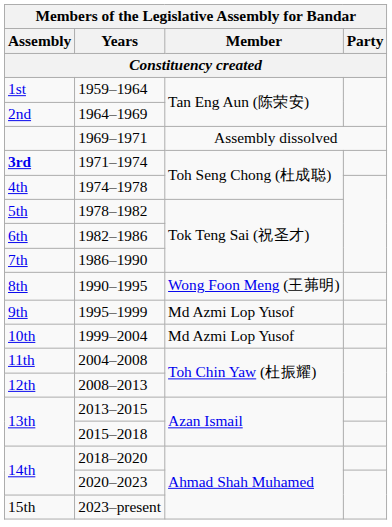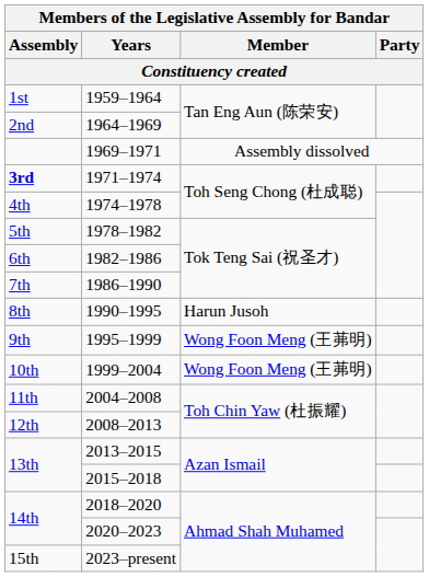1990–1995 | Member: Wong Foon Meng (王茀明) -> Harun Jusoh
1995–1999 | Member: Md Azmi Lop Yusof -> Wong Foon Meng (王茀明)
1999–2004 | Member: Md Azmi Lop Yusof -> Wong Foon Meng (王茀明)
